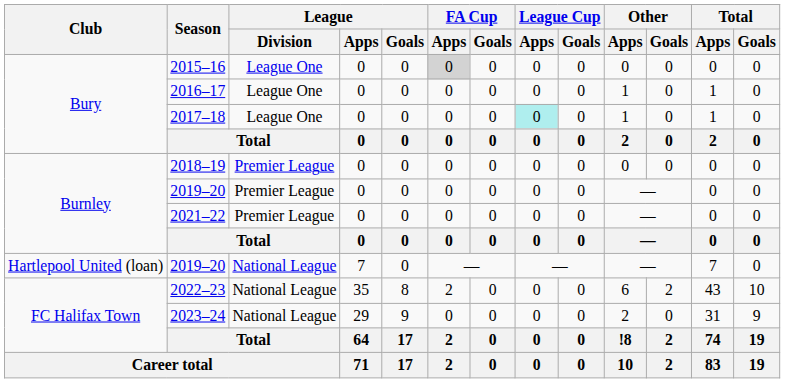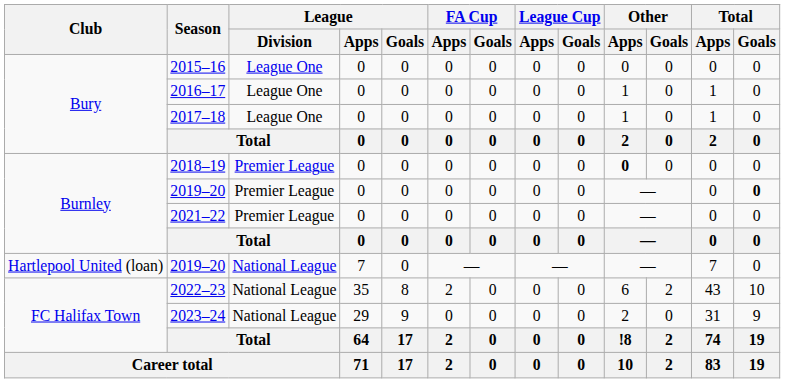2015–16 | FA Cup / Apps: lightgrey background -> no background
2017–18 | League Cup / Apps: paleturquoise background -> no background
2018–19 | Other / Apps: normal -> bold
Burnley / 2019–20 | Total / Goals: normal -> bold
